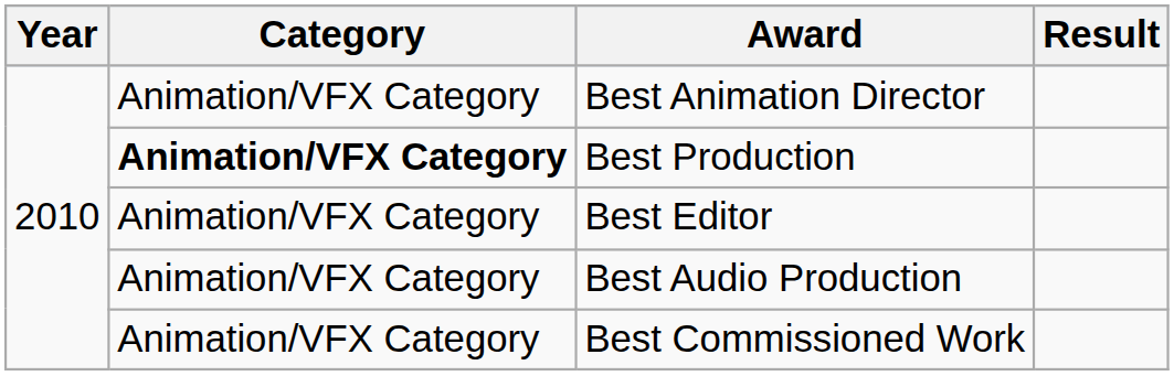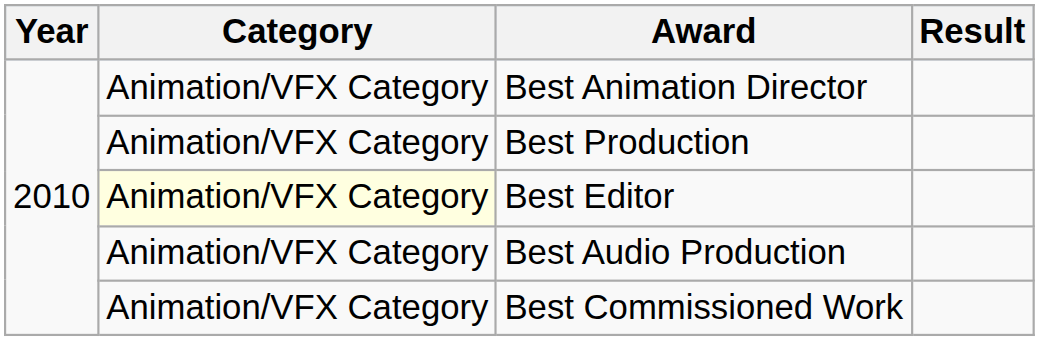Best Production | Category: bold -> normal
Best Editor | Category: no background -> lightyellow background
